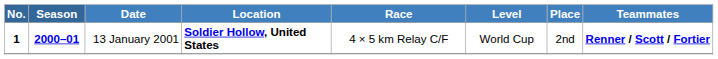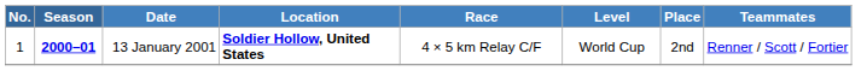13 January 2001 | No.: bold -> normal
13 January 2001 | Teammates: bold -> normal
